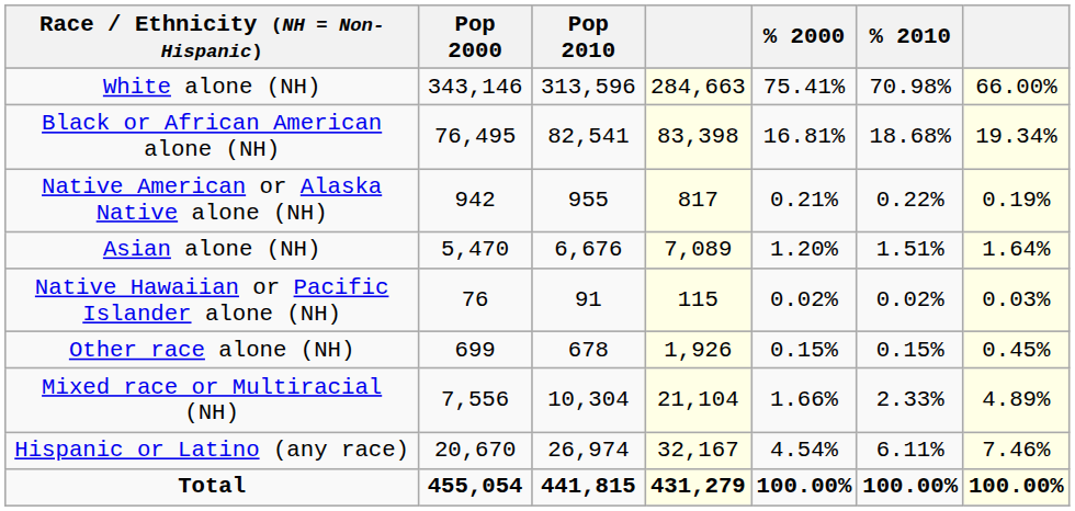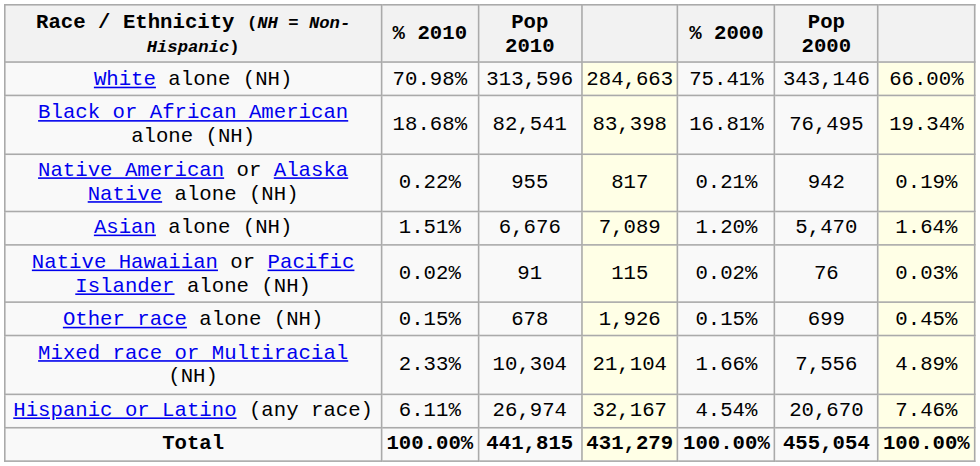columns swapped: Pop 2000 <-> % 2010
